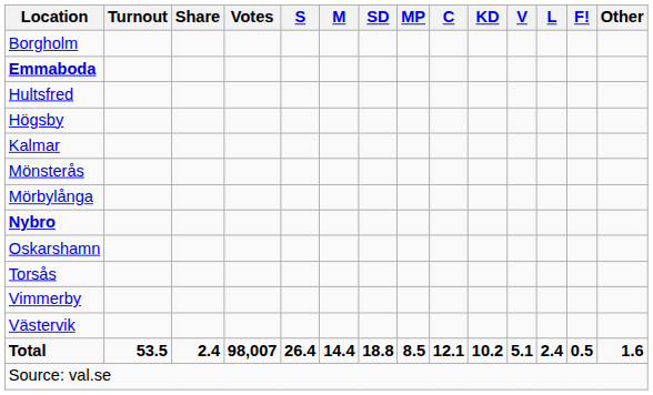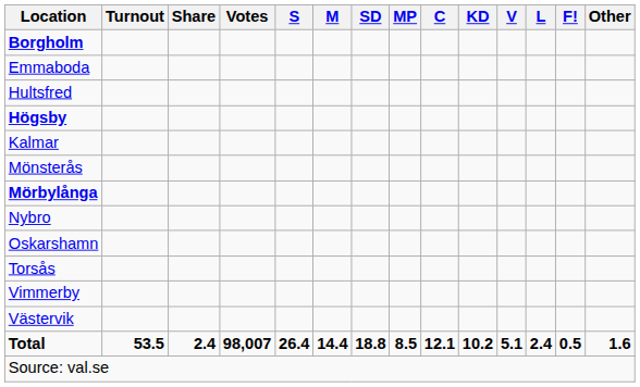Borgholm | Location: normal -> bold
Emmaboda | Location: bold -> normal
Högsby | Location: normal -> bold
Mörbylånga | Location: normal -> bold
Nybro | Location: bold -> normal
